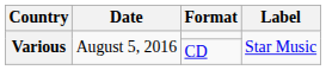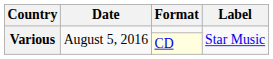CD | Format: no background -> lightyellow background
